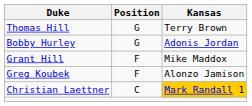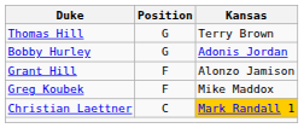Grant Hill | Kansas: Mike Maddox -> Alonzo Jamison
Greg Koubek | Kansas: Alonzo Jamison -> Mike Maddox
